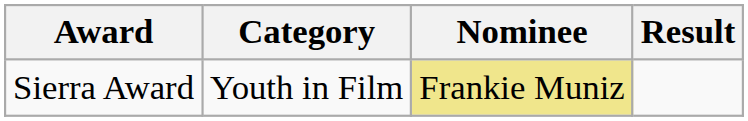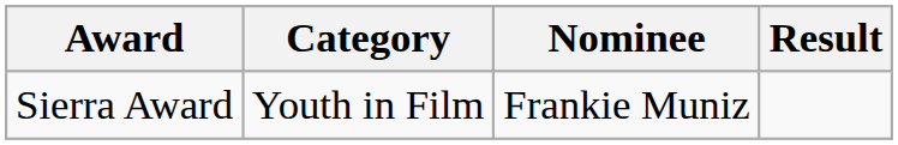Sierra Award | Nominee: khaki background -> no background
